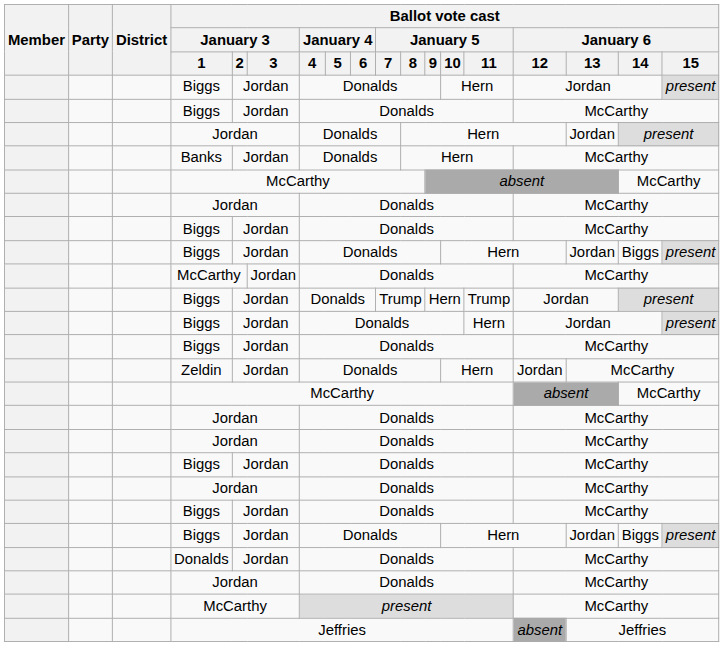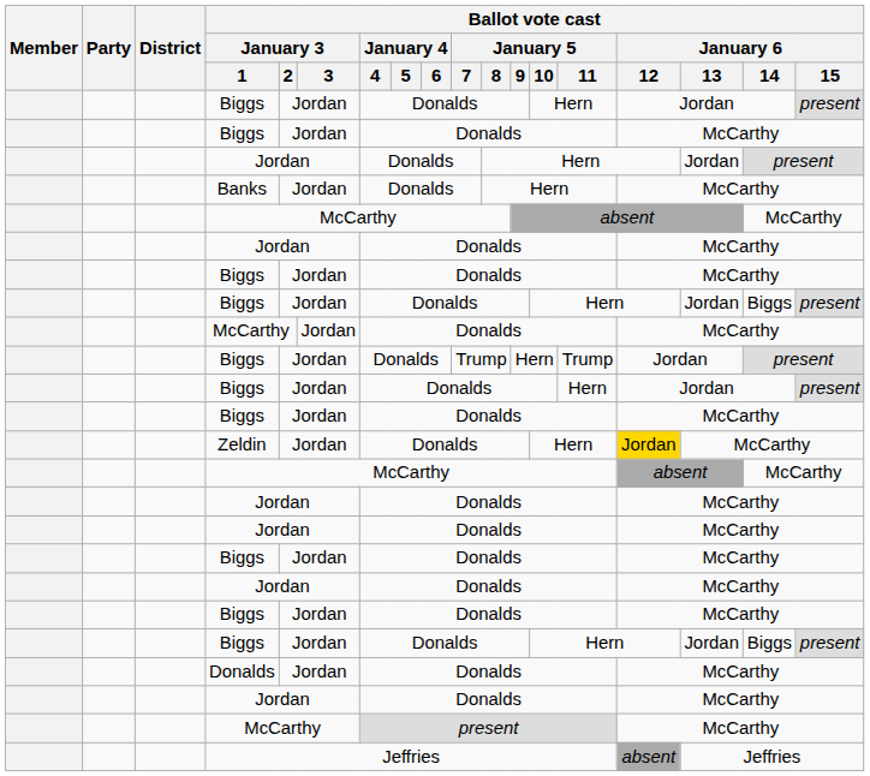Zeldin | Ballot vote cast / January 6 / 12: no background -> gold background
